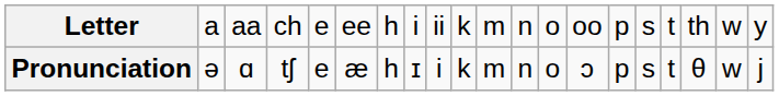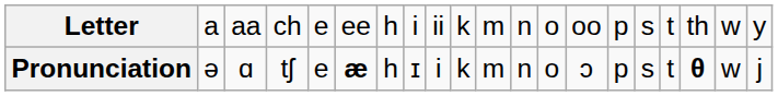Pronunciation | column 6: normal -> bold
Pronunciation | column 18: normal -> bold
